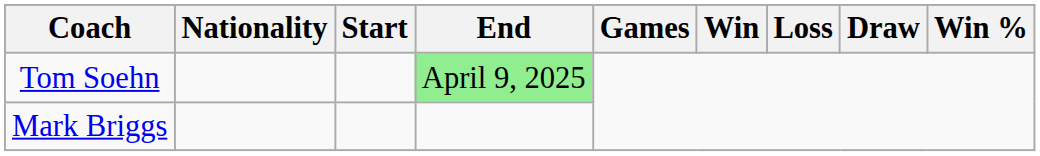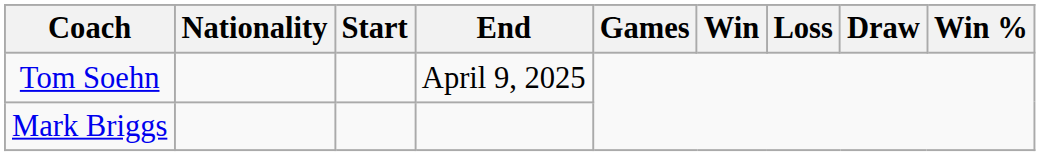Tom Soehn | End: lightgreen background -> no background
